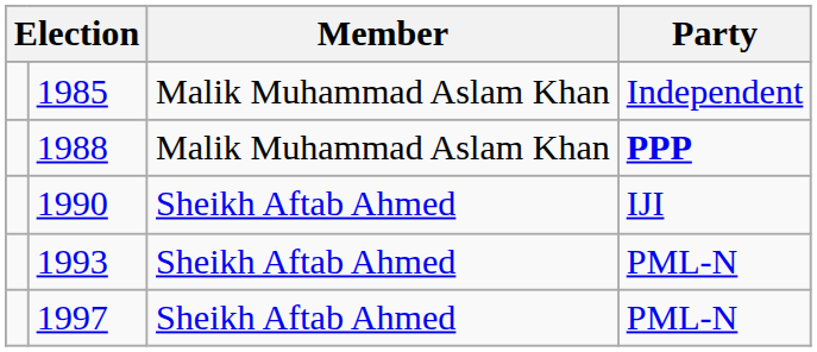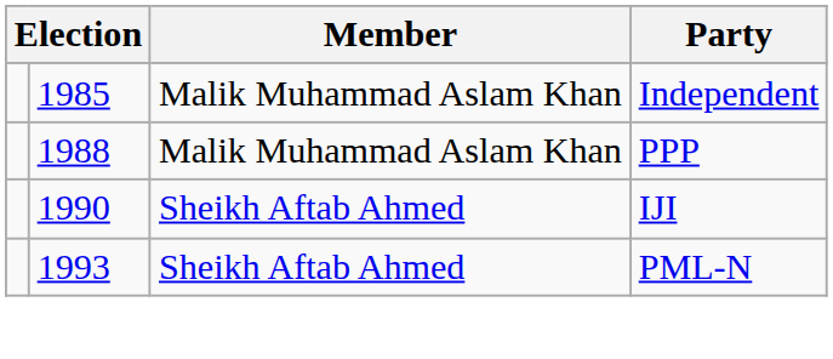1988 | Party: bold -> normal
- row: 1997 | Sheikh Aftab Ahmed | PML-N
